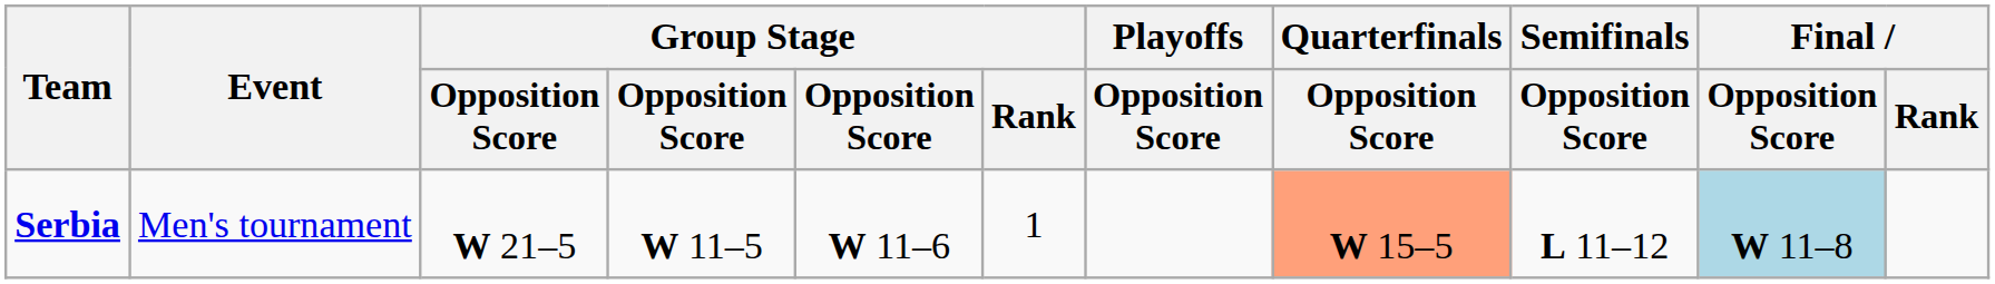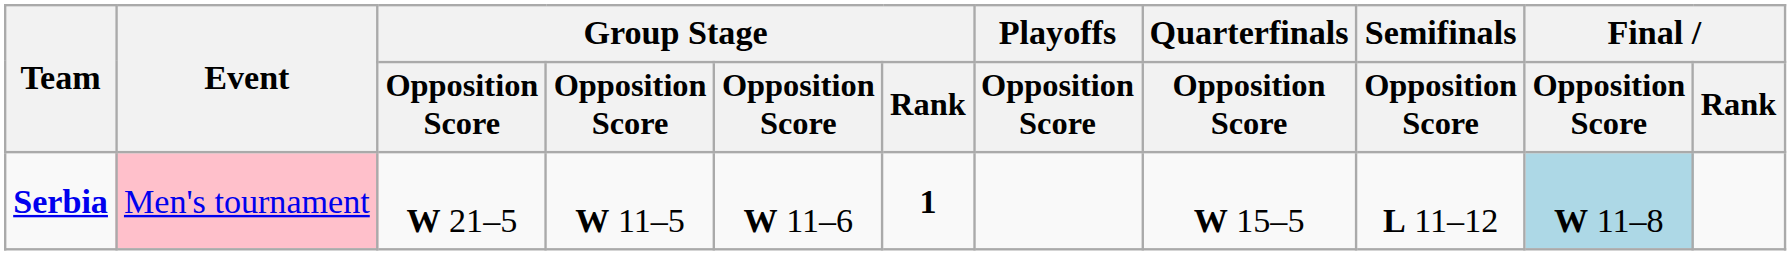Serbia | Event: no background -> pink background
Serbia | Group Stage / Rank: normal -> bold
Serbia | Quarterfinals / Opposition Score: lightsalmon background -> no background
